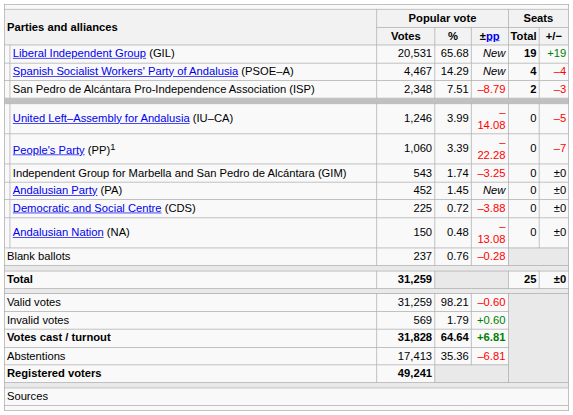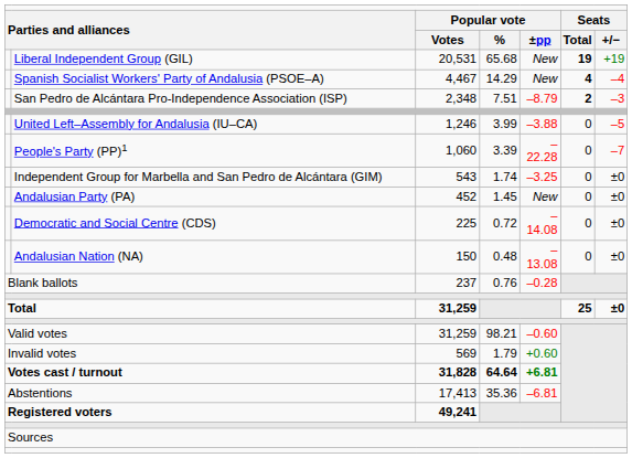United Left–Assembly for Andalusia (IU–CA) | column 5: –14.08 -> –3.88
Democratic and Social Centre (CDS) | column 5: –3.88 -> –14.08
